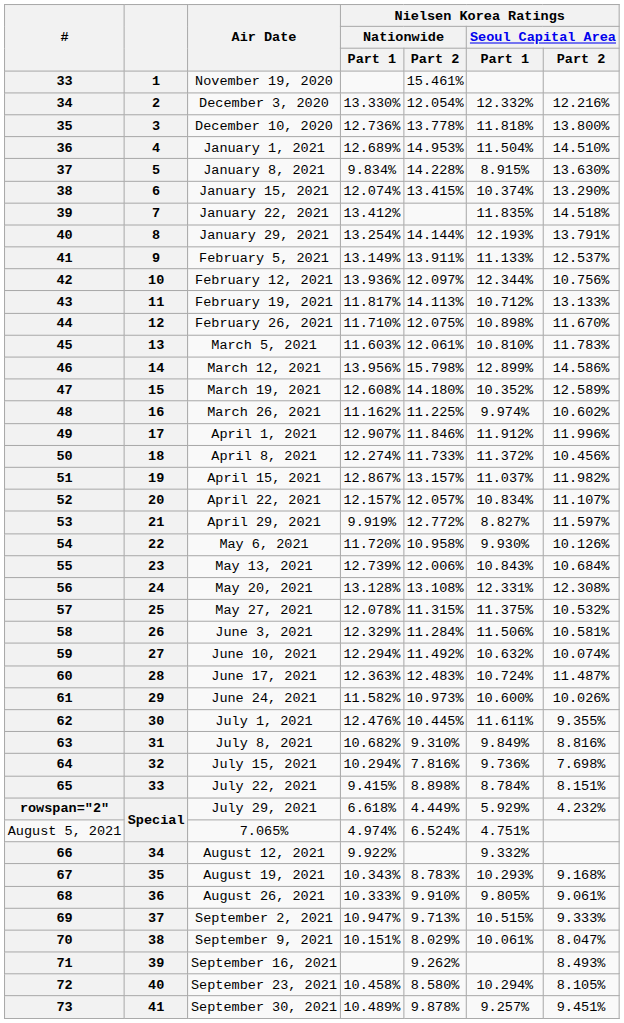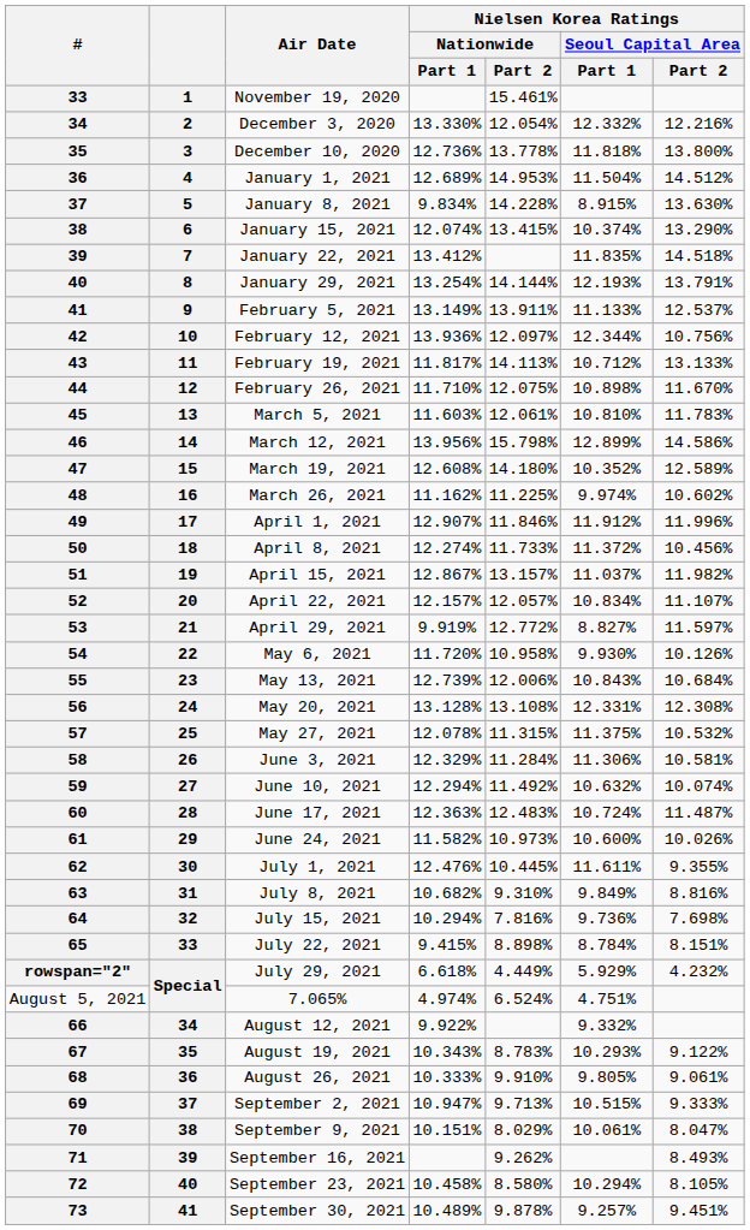January 1, 2021 | Nielsen Korea Ratings / Seoul Capital Area / Part 2: 14.510% -> 14.512%
June 3, 2021 | Nielsen Korea Ratings / Seoul Capital Area / Part 1: 11.506% -> 11.306%
August 19, 2021 | Nielsen Korea Ratings / Seoul Capital Area / Part 2: 9.168% -> 9.122%
